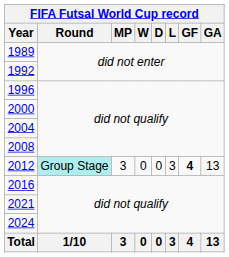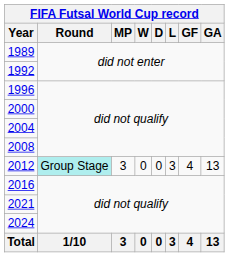2012 | GF: bold -> normal
